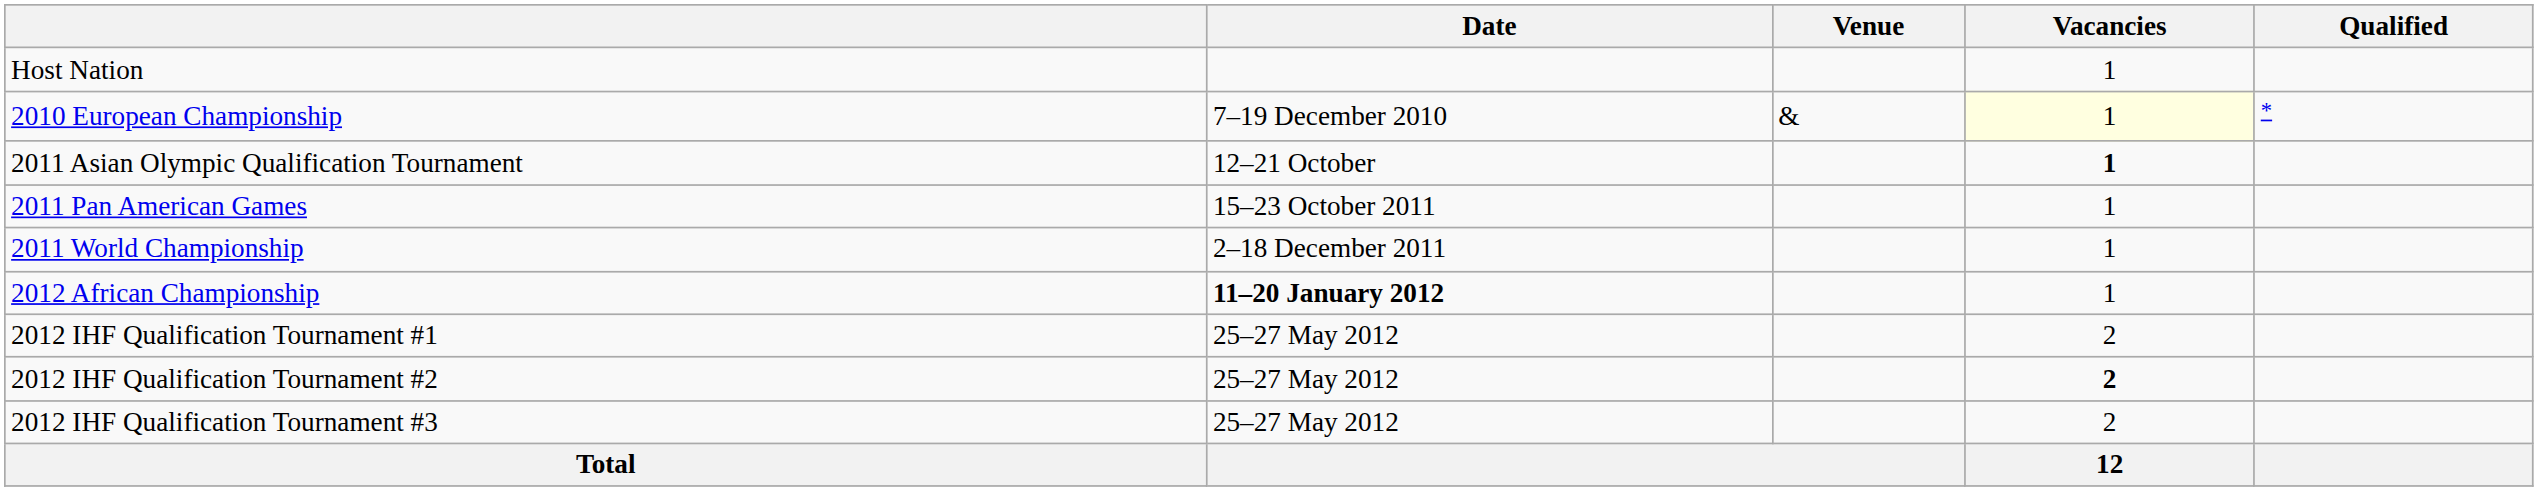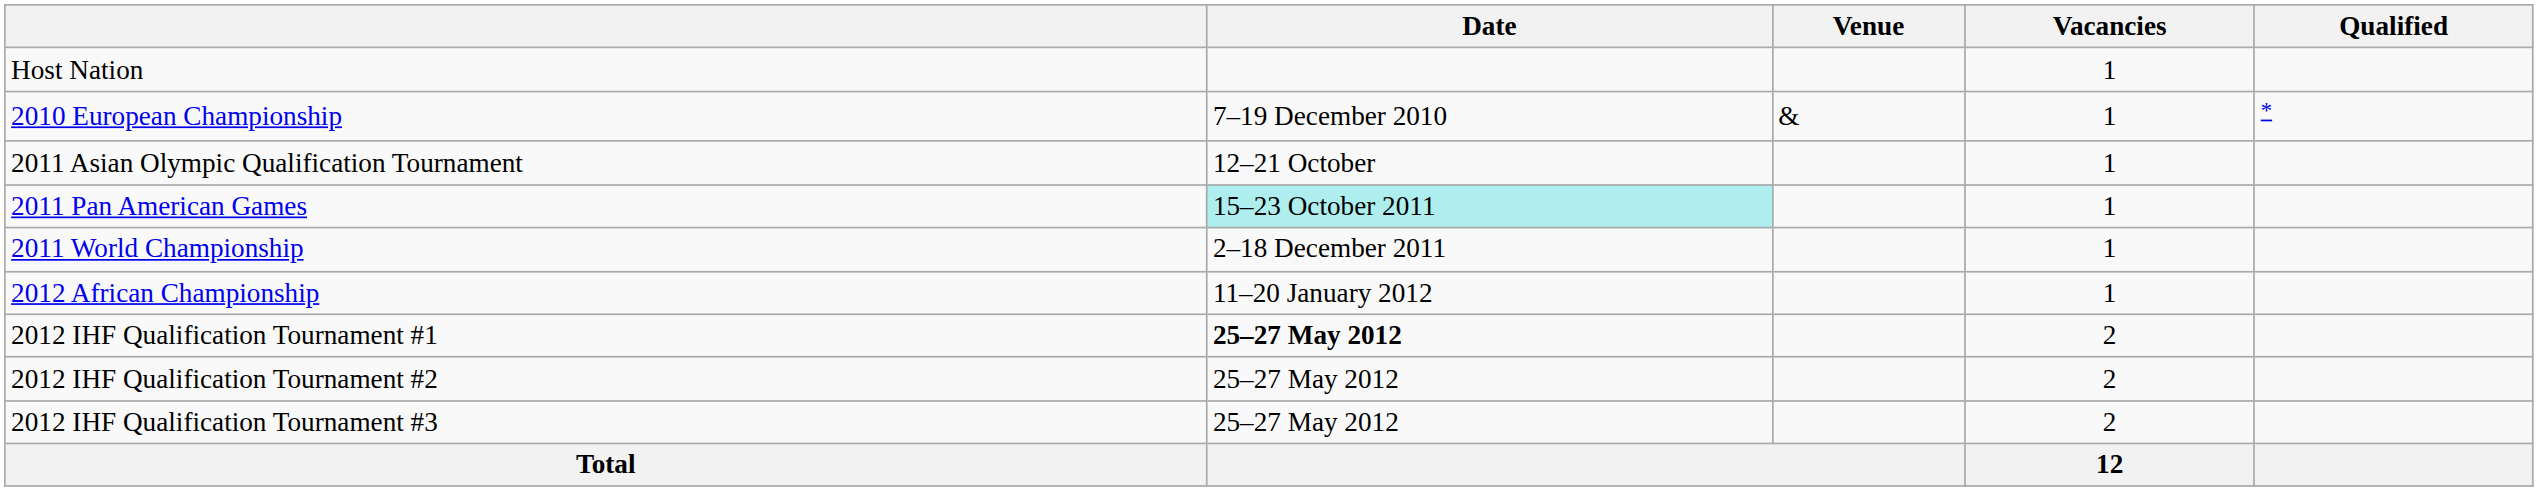2010 European Championship | Vacancies: lightyellow background -> no background
2011 Asian Olympic Qualification Tournament | Vacancies: bold -> normal
2011 Pan American Games | Date: no background -> paleturquoise background
2012 African Championship | Date: bold -> normal
2012 IHF Qualification Tournament #1 | Date: normal -> bold
2012 IHF Qualification Tournament #2 | Vacancies: bold -> normal
